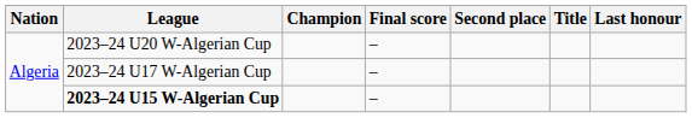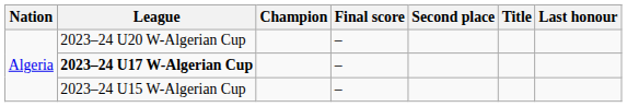2023–24 U17 W-Algerian Cup | League: normal -> bold
2023–24 U15 W-Algerian Cup | League: bold -> normal
